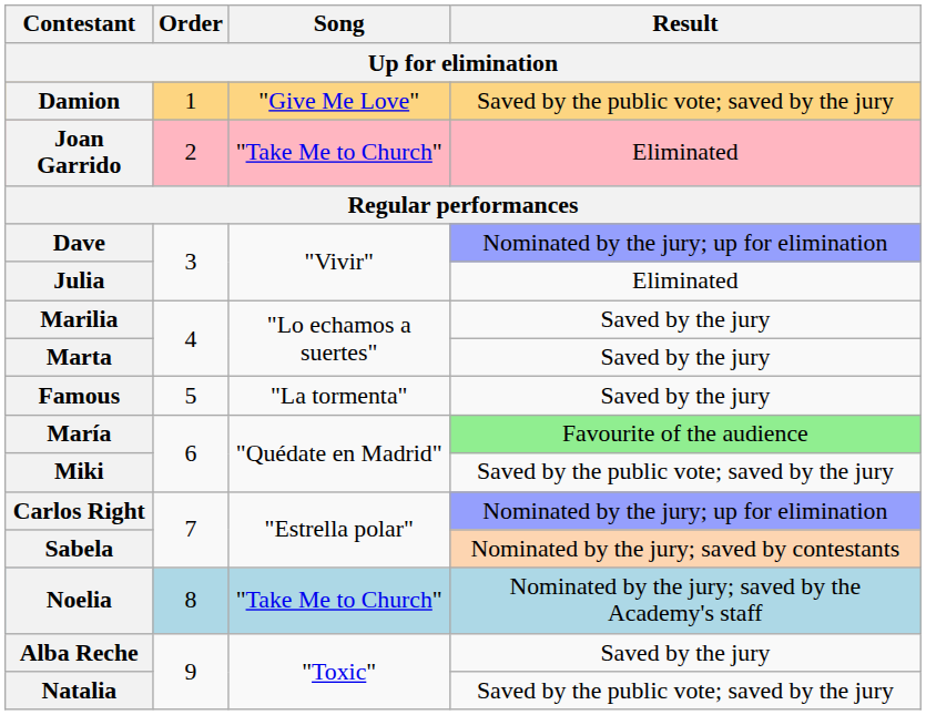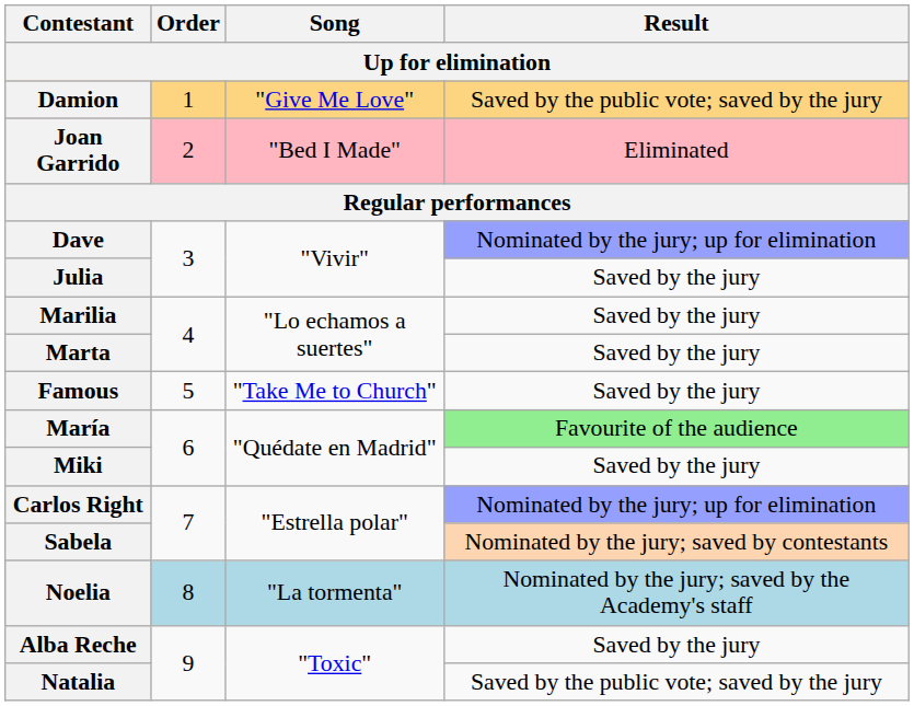Joan Garrido | Song: "Take Me to Church" -> "Bed I Made"
Julia | Result: Eliminated -> Saved by the jury
Famous | Song: "La tormenta" -> "Take Me to Church"
Miki | Result: Saved by the public vote; saved by the jury -> Saved by the jury
Noelia | Song: "Take Me to Church" -> "La tormenta"
